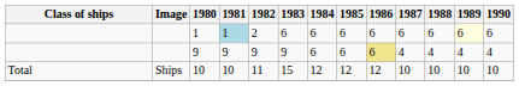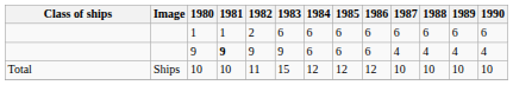row 2 | 1981: lightblue background -> no background
row 2 | 1989: lightyellow background -> no background
row 3 | 1981: normal -> bold
row 3 | 1986: khaki background -> no background
